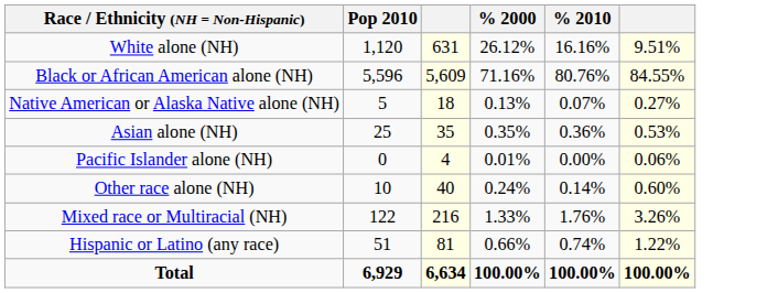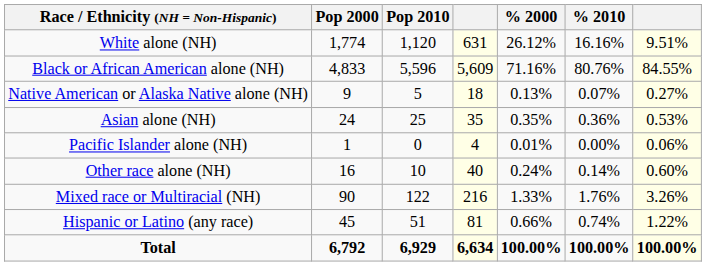+ column: Pop 2000 | 1,774 | 4,833 | 9 | 24 | 1 | 16 | 90 | 45 | 6,792
